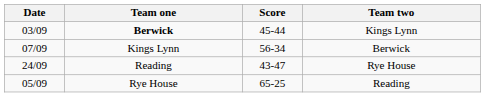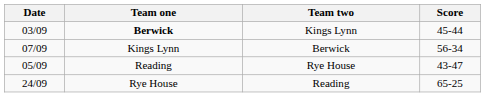columns swapped: Score <-> Team two
row 4 | Date: 24/09 -> 05/09
row 5 | Date: 05/09 -> 24/09
